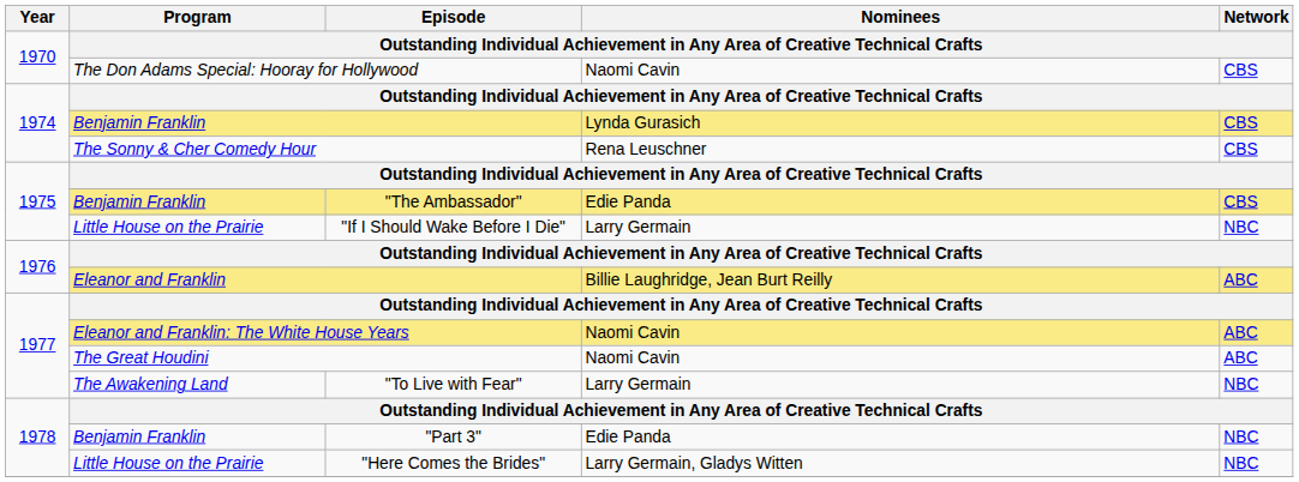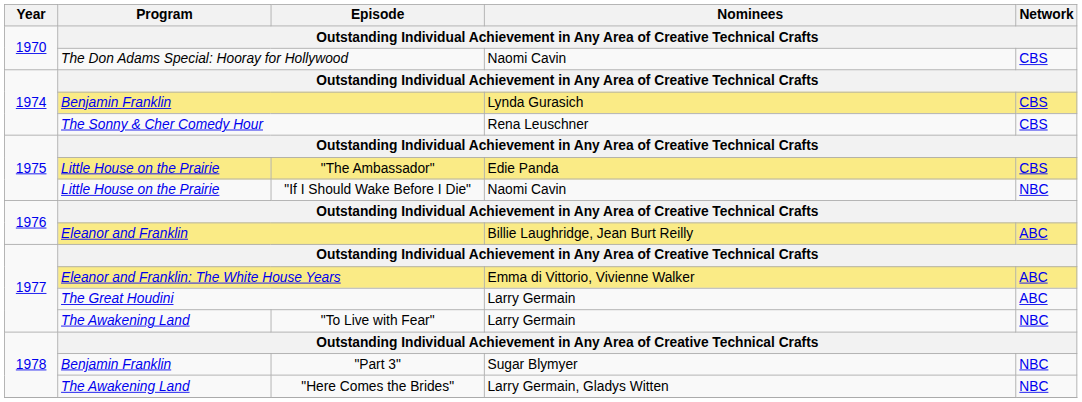"The Ambassador" | Program: Benjamin Franklin -> Little House on the Prairie
"If I Should Wake Before I Die" | Nominees: Larry Germain -> Naomi Cavin
Eleanor and Franklin: The White House Years | Nominees: Naomi Cavin -> Emma di Vittorio, Vivienne Walker
The Great Houdini | Nominees: Naomi Cavin -> Larry Germain
"Part 3" | Nominees: Edie Panda -> Sugar Blymyer
"Here Comes the Brides" | Program: Little House on the Prairie -> The Awakening Land
